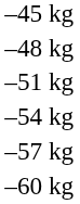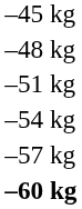–60 kg | column 1: normal -> bold
